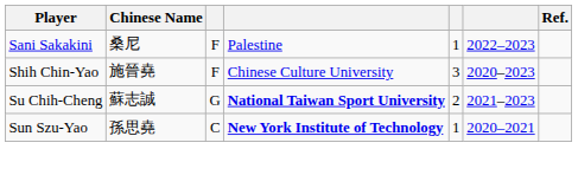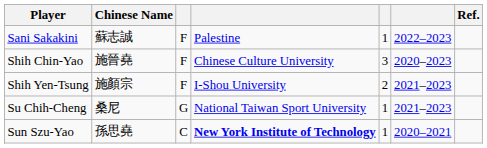Sani Sakakini | Chinese Name: 桑尼 -> 蘇志誠
+ row: Shih Yen-Tsung | 施顏宗 | F | I-Shou University | 2 | 2021–2023
Su Chih-Cheng | Chinese Name: 蘇志誠 -> 桑尼
Su Chih-Cheng | column 4: bold -> normal
Su Chih-Cheng | column 5: 2 -> 1
